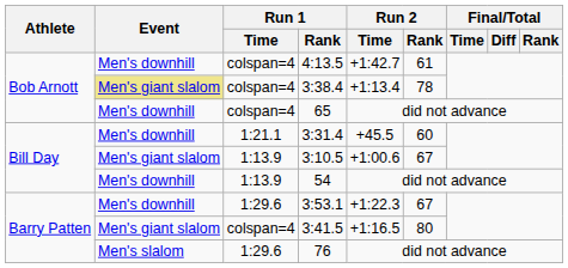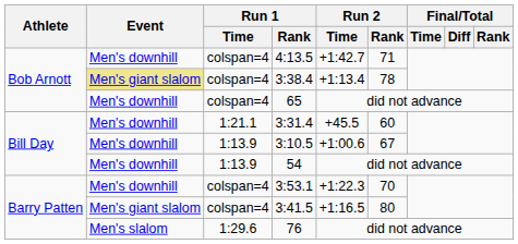4:13.5 | Run 2 / Rank: 61 -> 71
3:10.5 | Event: Men's giant slalom -> Men's downhill
3:53.1 | Run 1 / Time: 1:29.6 -> colspan=4
3:53.1 | Run 2 / Rank: 67 -> 70
